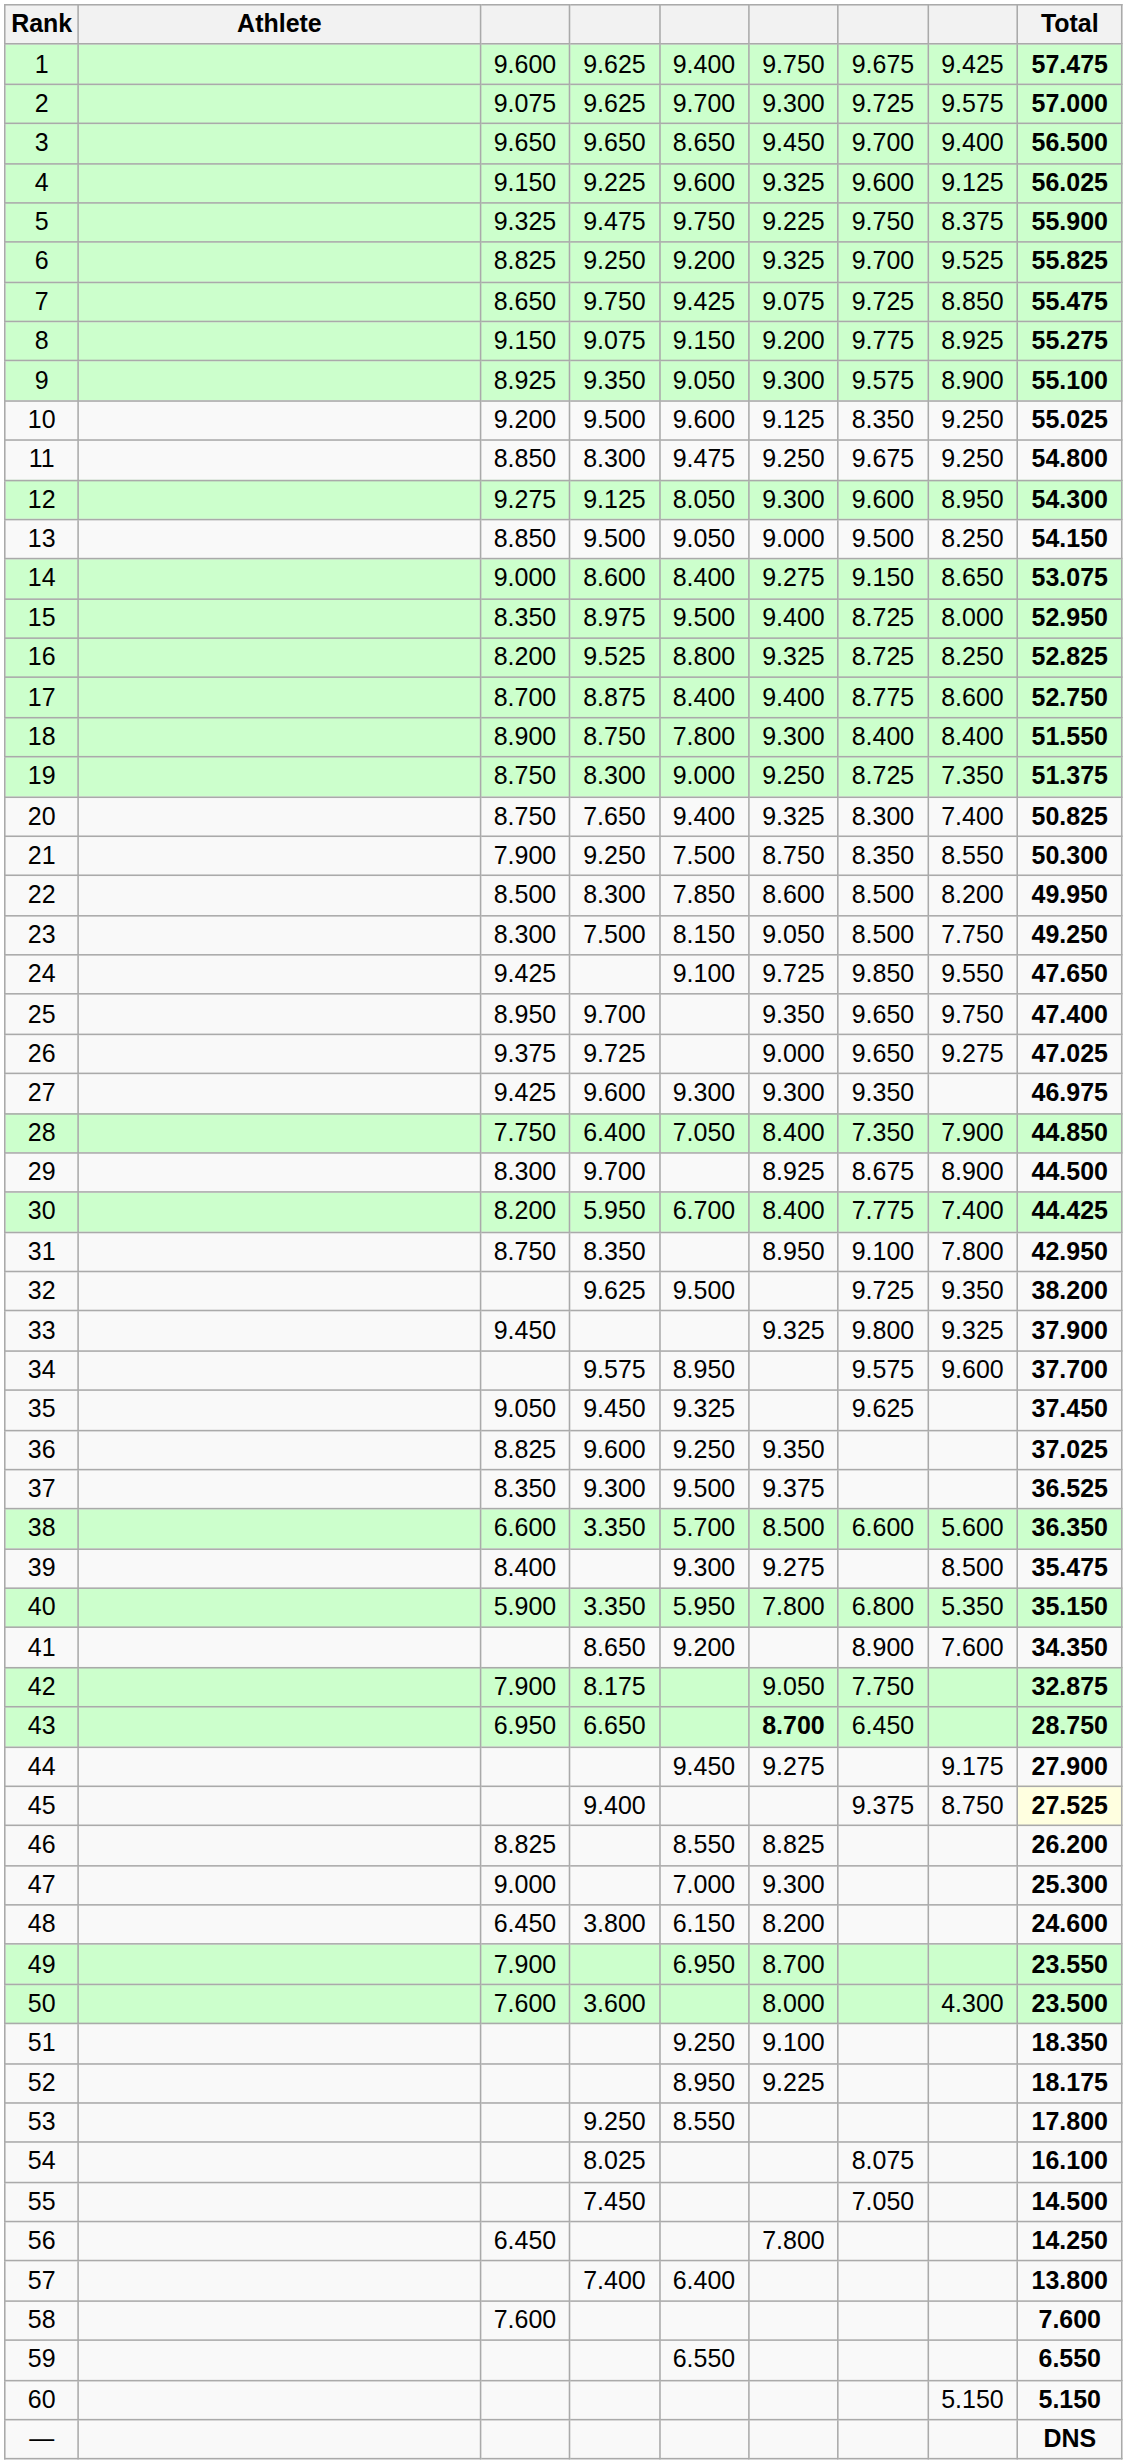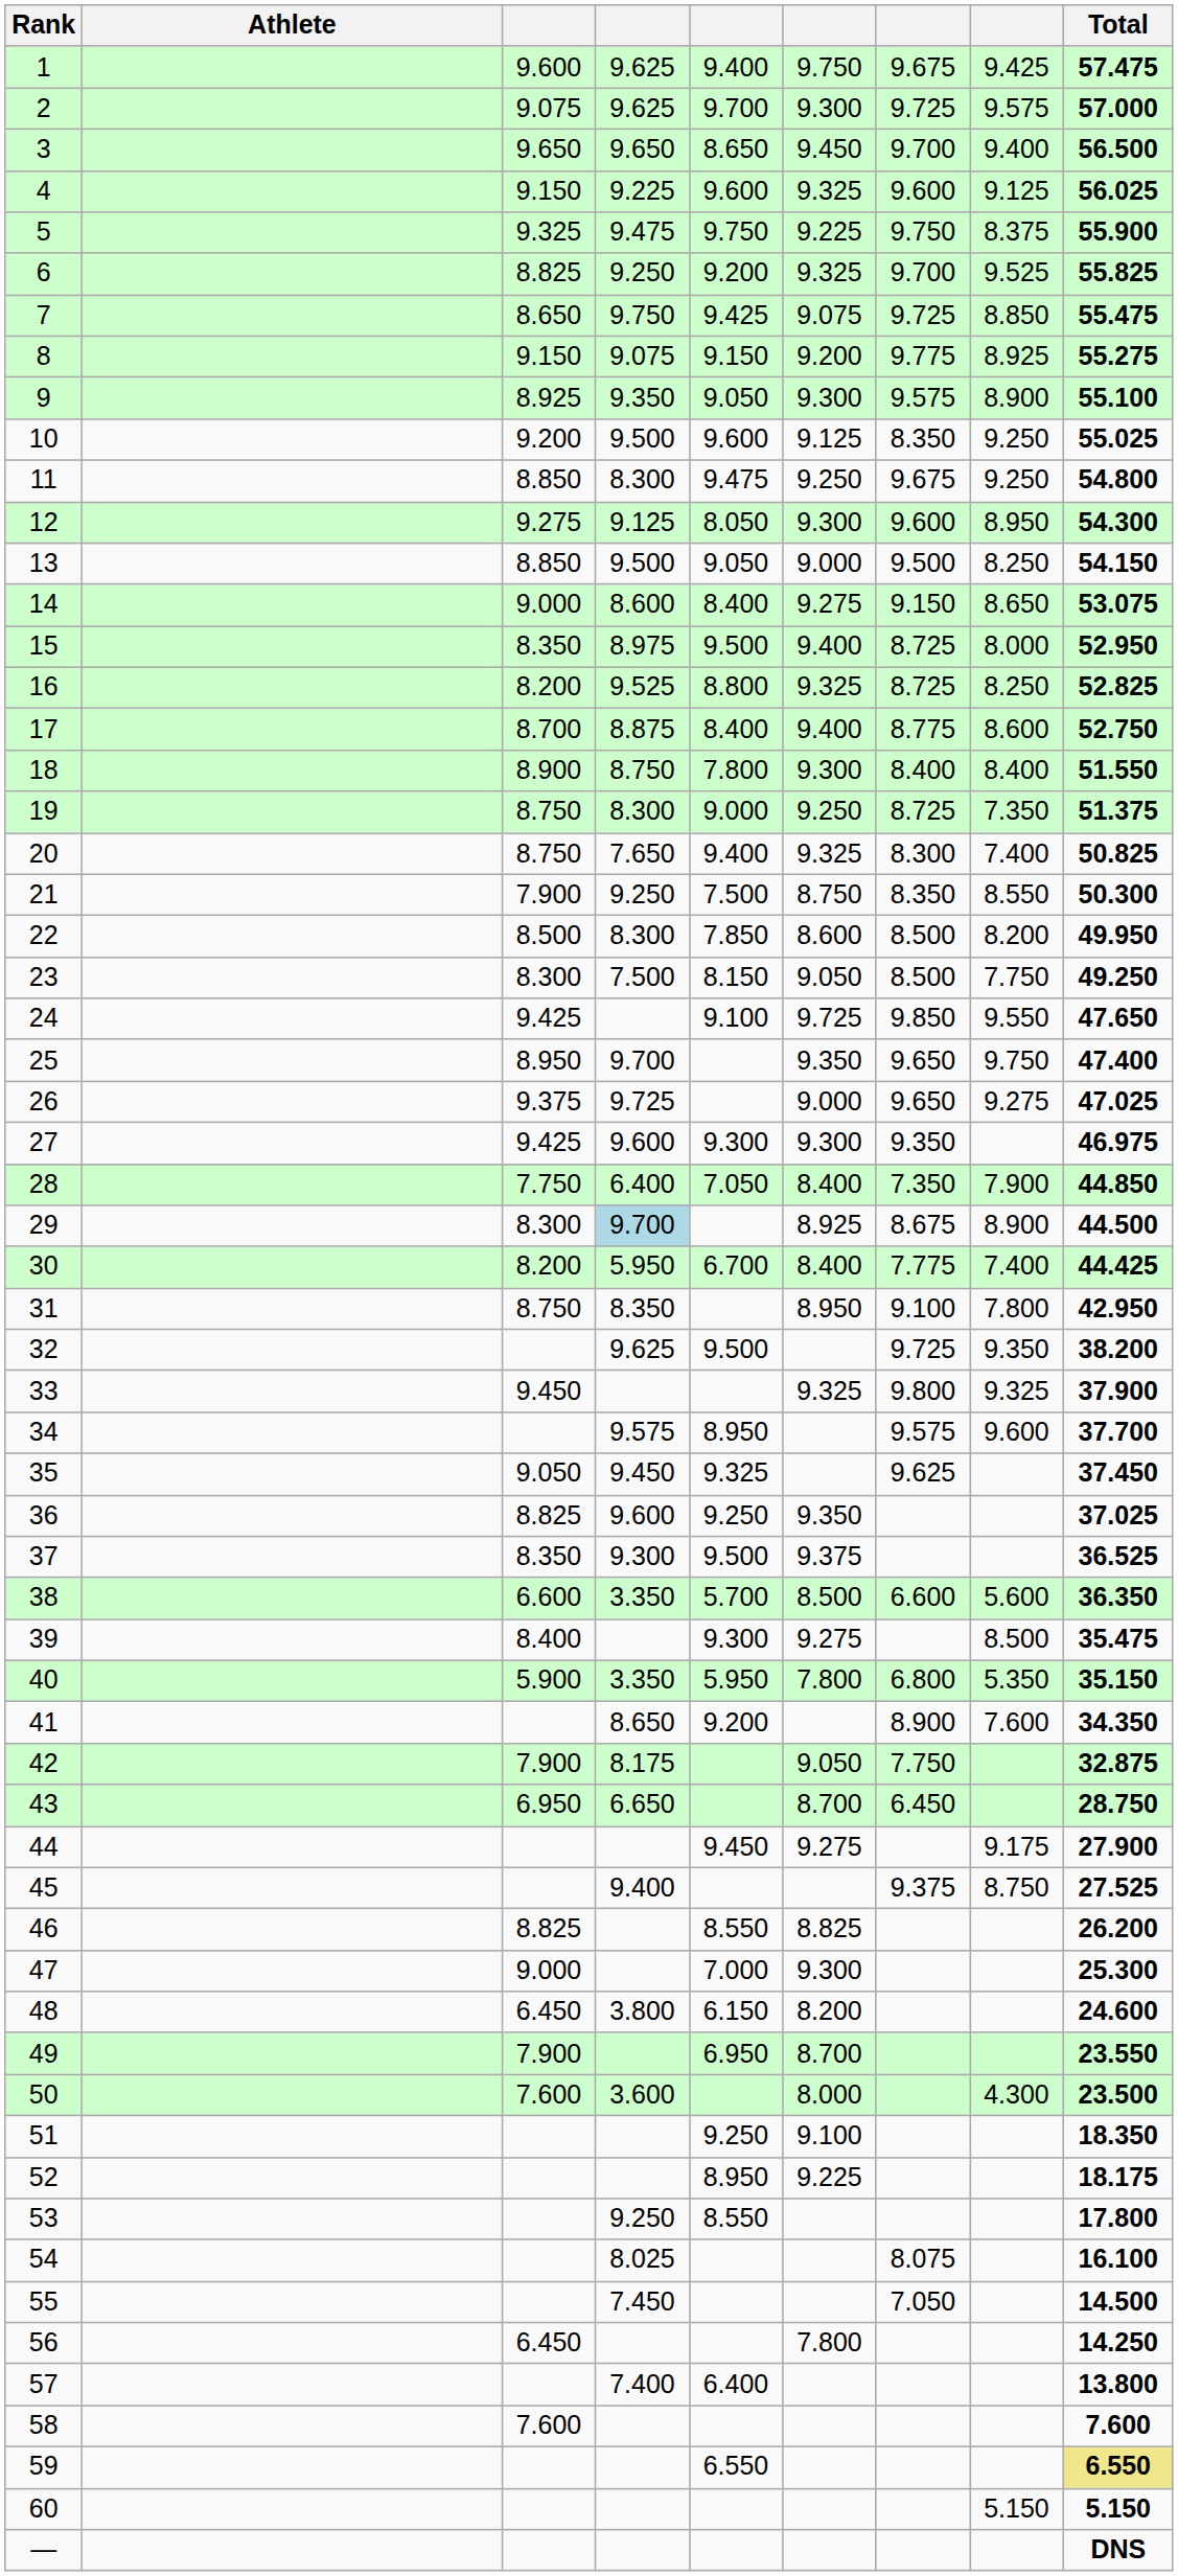29 | column 4: no background -> lightblue background
43 | column 6: bold -> normal
45 | Total: lightyellow background -> no background
59 | Total: no background -> khaki background
